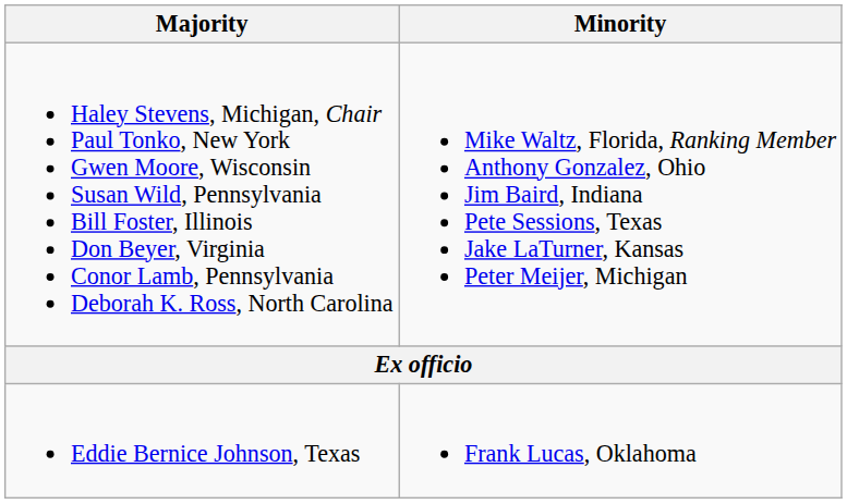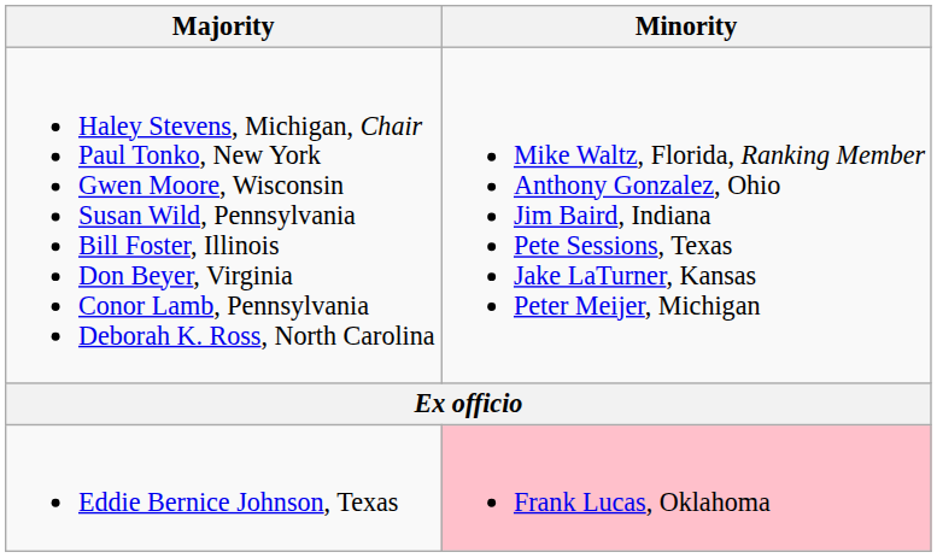Eddie Bernice Johnson, Texas | Minority: no background -> pink background
